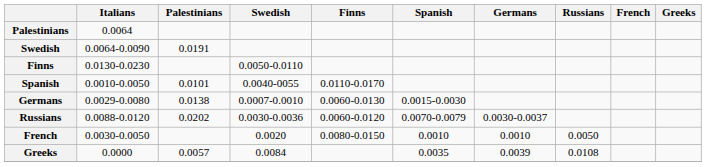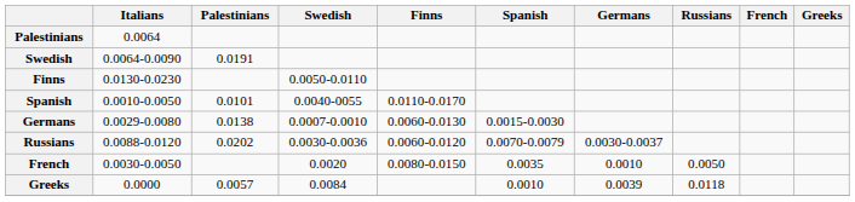row 8 | Spanish: 0.0010 -> 0.0035
row 9 | Spanish: 0.0035 -> 0.0010
row 9 | Russians: 0.0108 -> 0.0118
